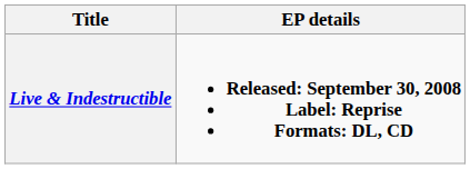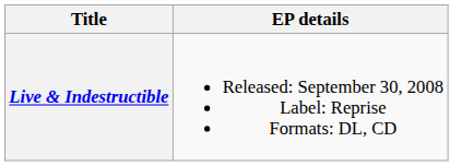Live & Indestructible | EP details: bold -> normal
